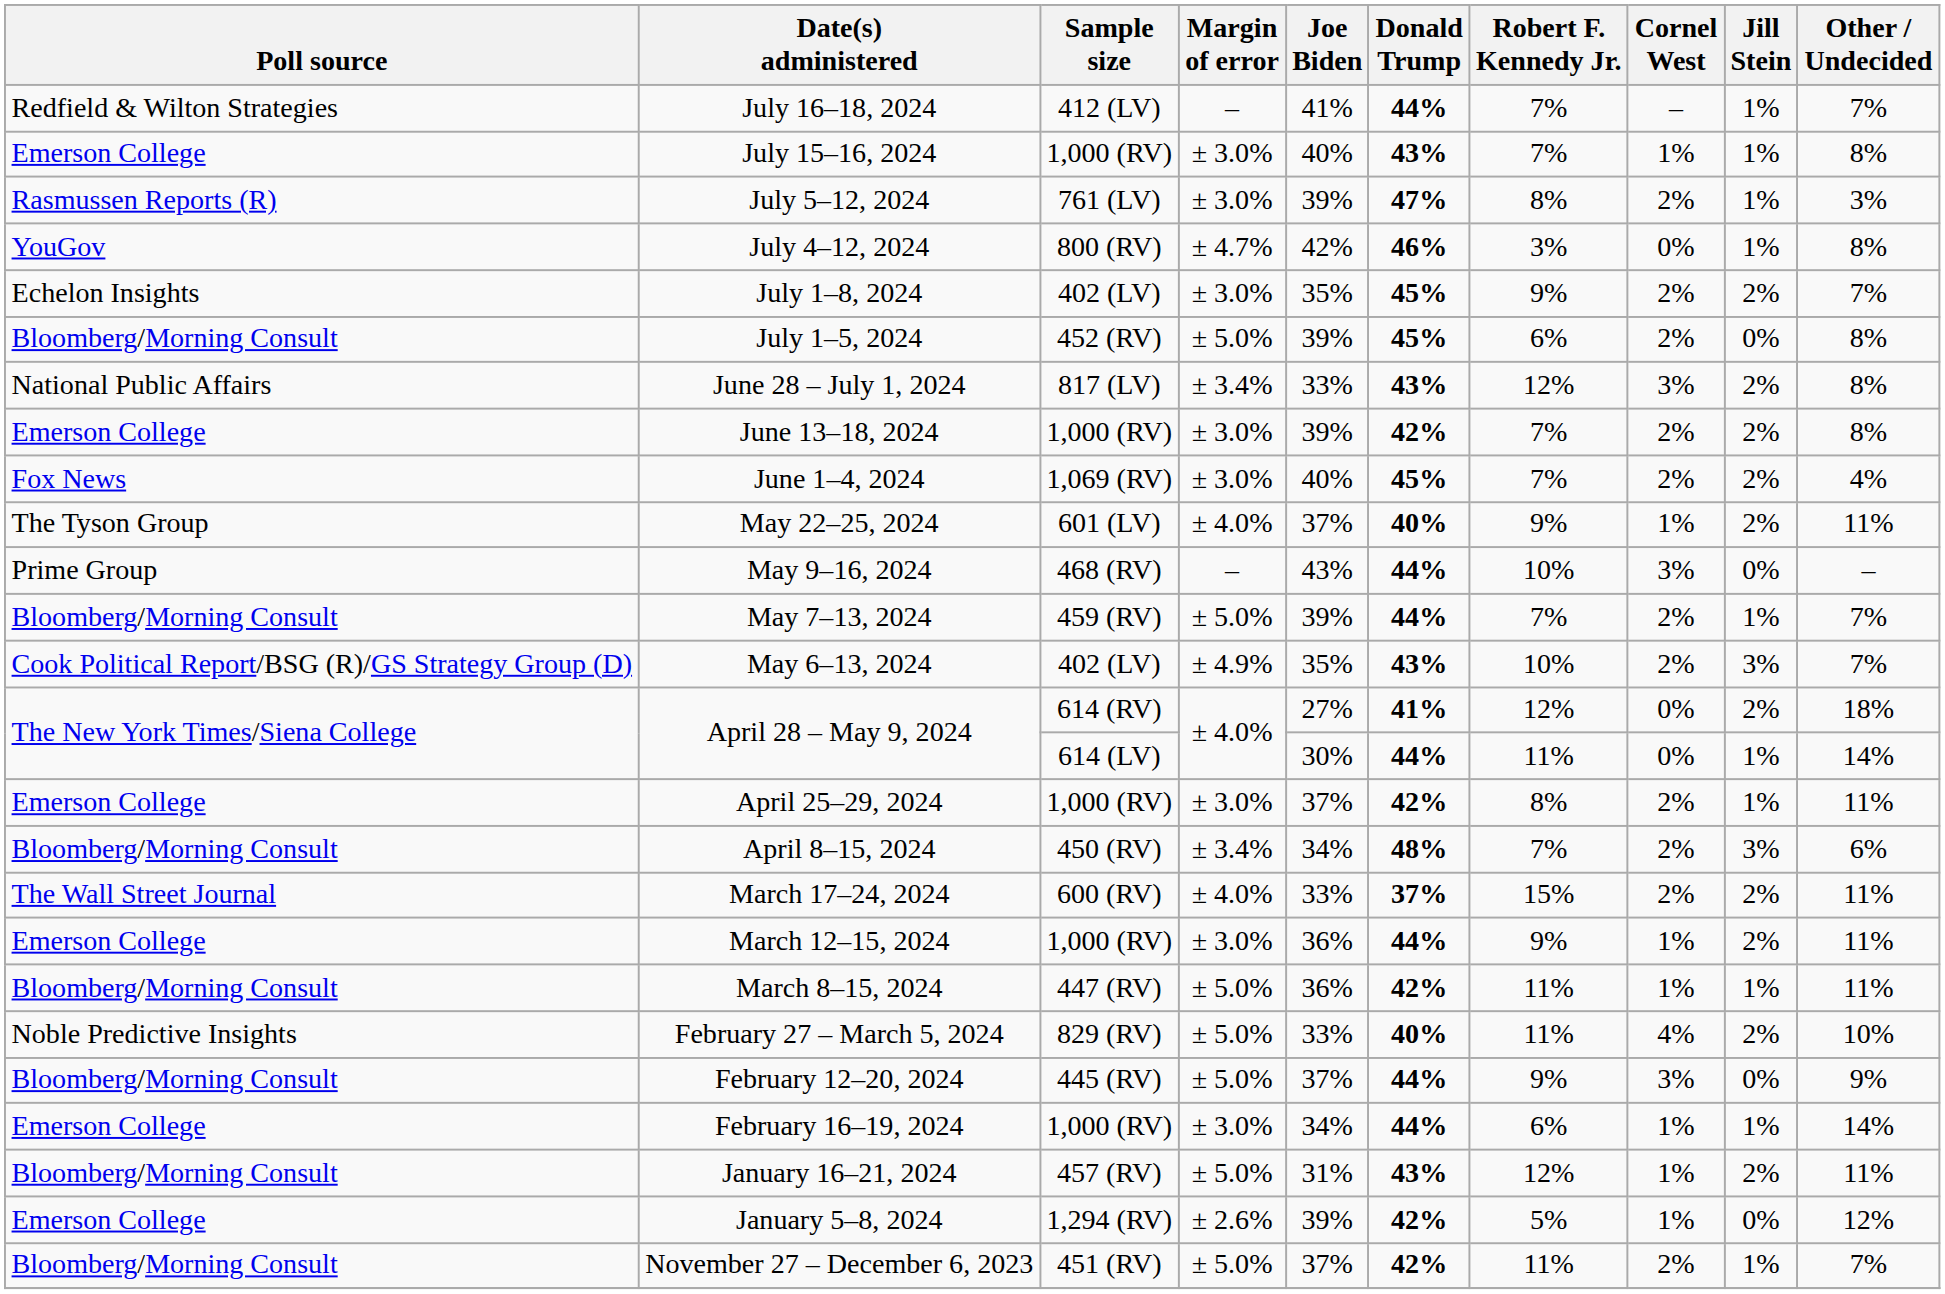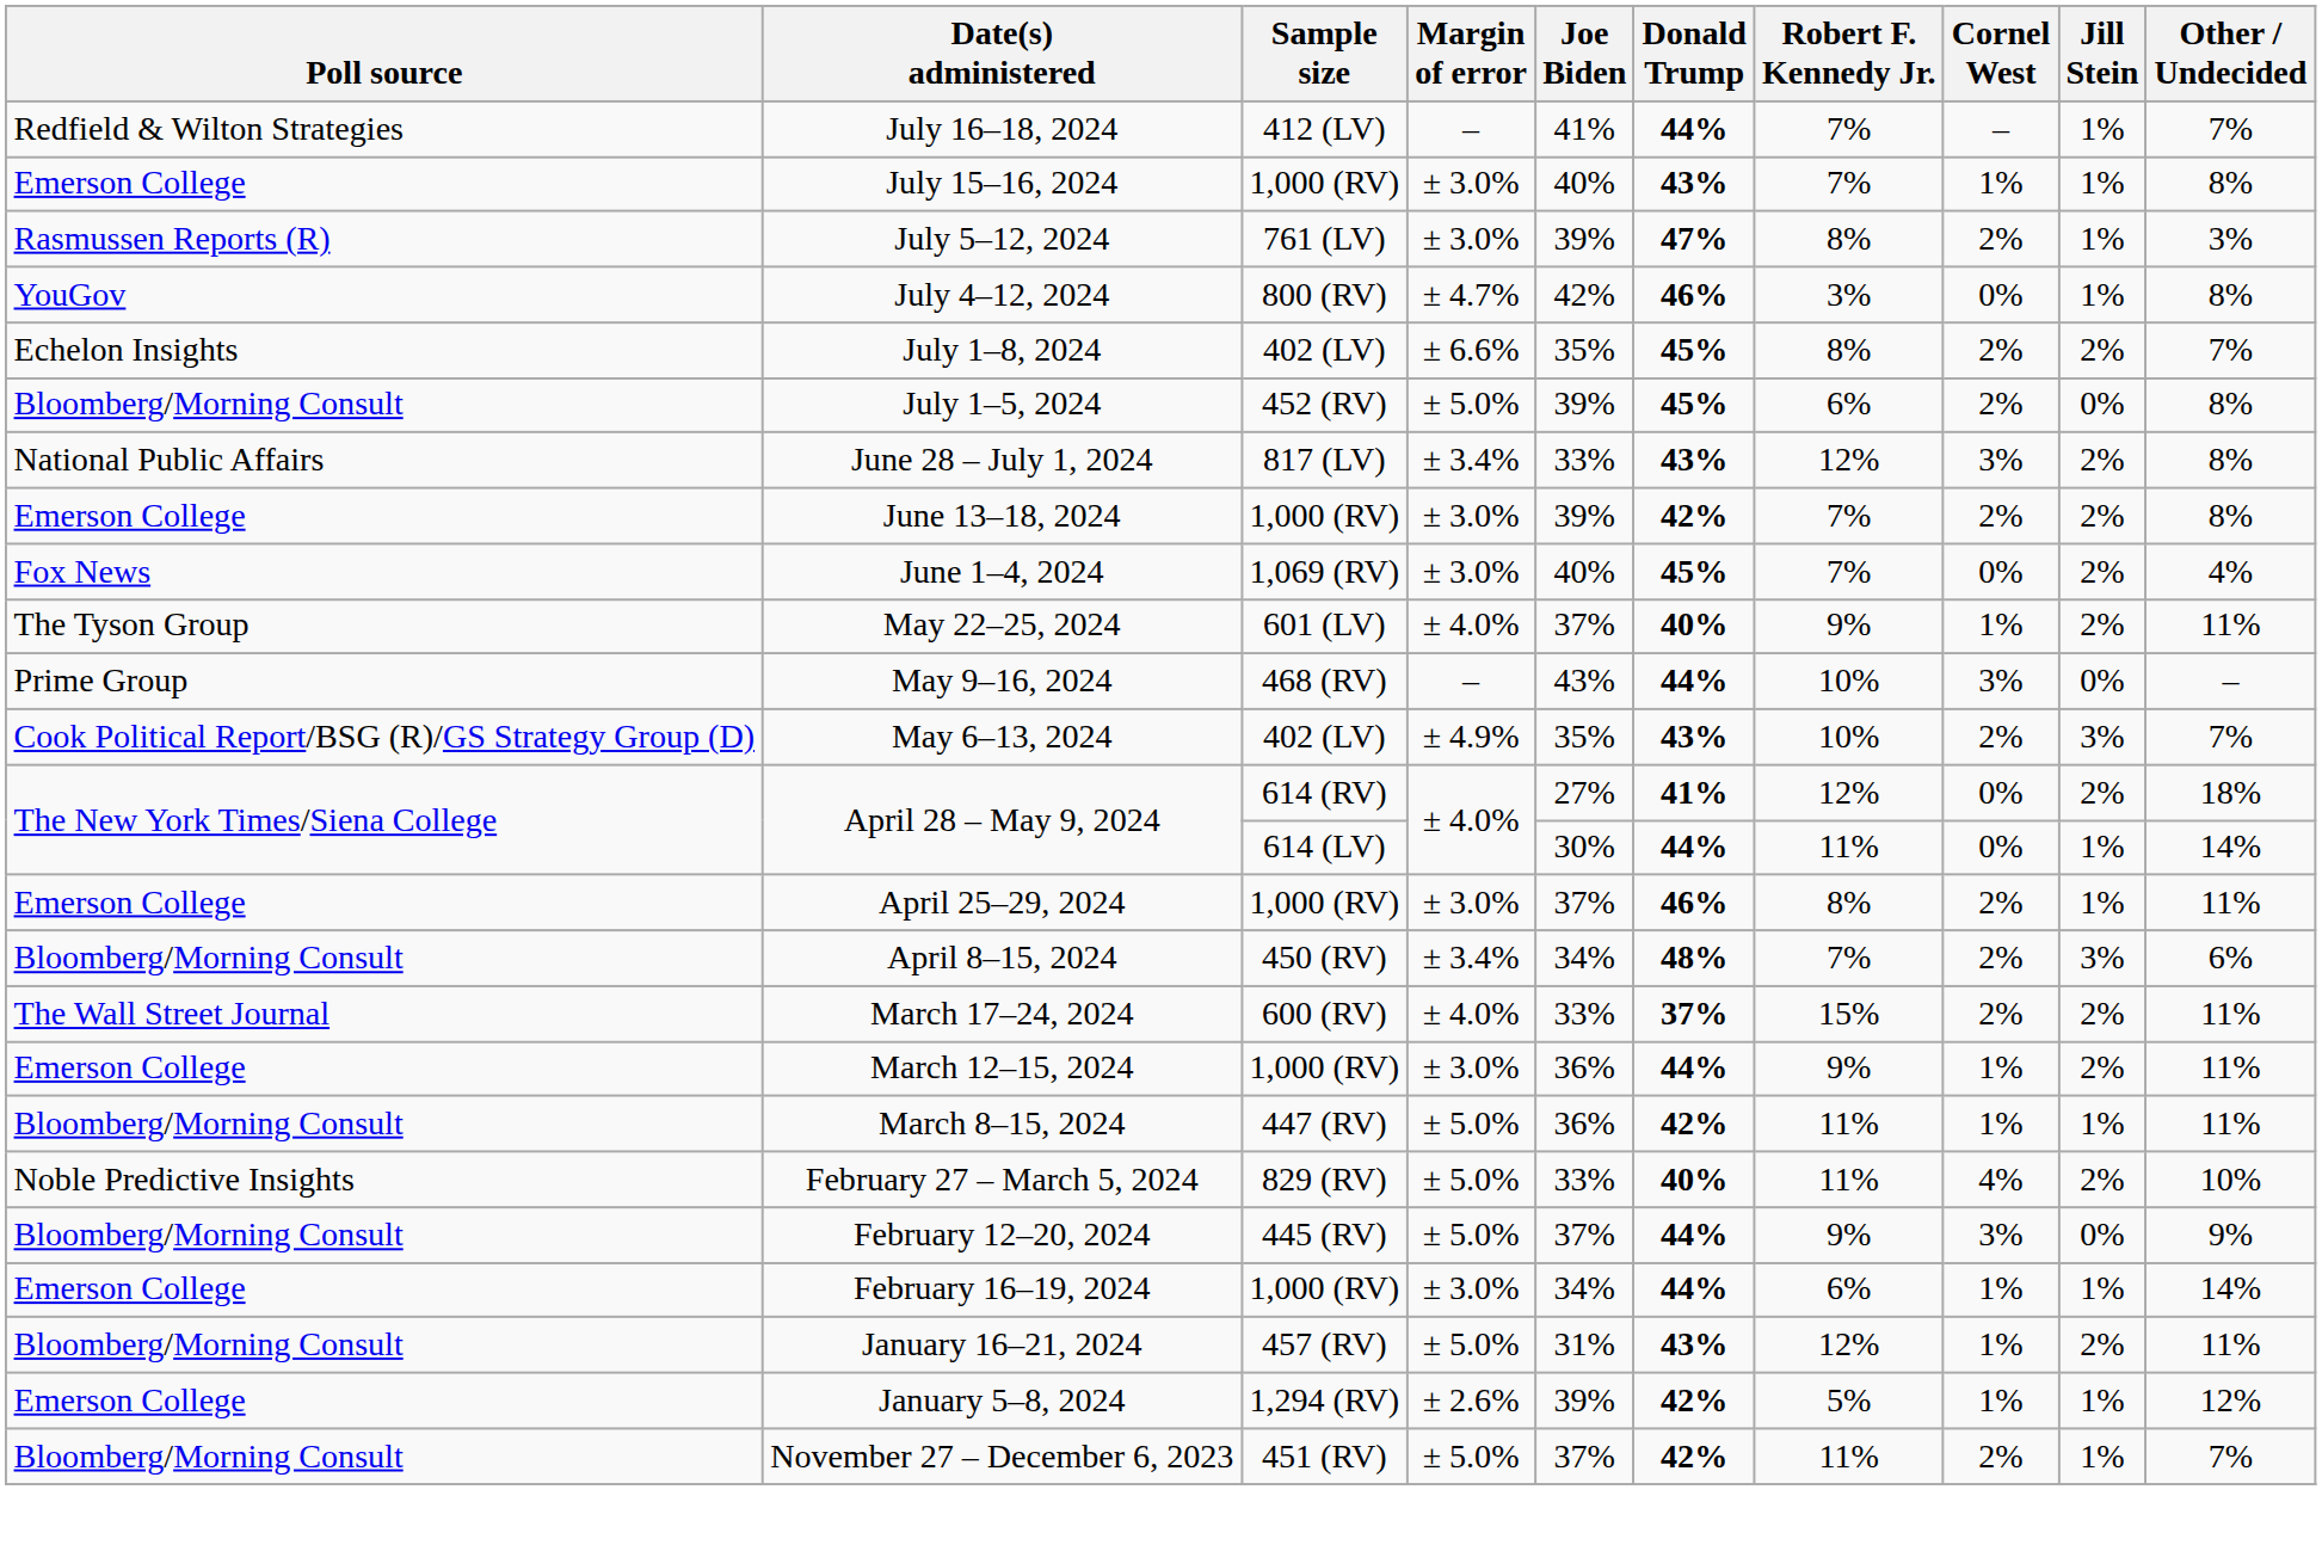July 1–8, 2024 | Margin of error: ± 3.0% -> ± 6.6%
July 1–8, 2024 | Robert F. Kennedy Jr.: 9% -> 8%
June 1–4, 2024 | Cornel West: 2% -> 0%
- row: Bloomberg/Morning Consult | May 7–13, 2024 | 459 (RV) | ± 5.0% | 39% | 44% | 7% | 2% | 1% | 7%
April 25–29, 2024 | Donald Trump: 42% -> 46%
January 5–8, 2024 | Jill Stein: 0% -> 1%
